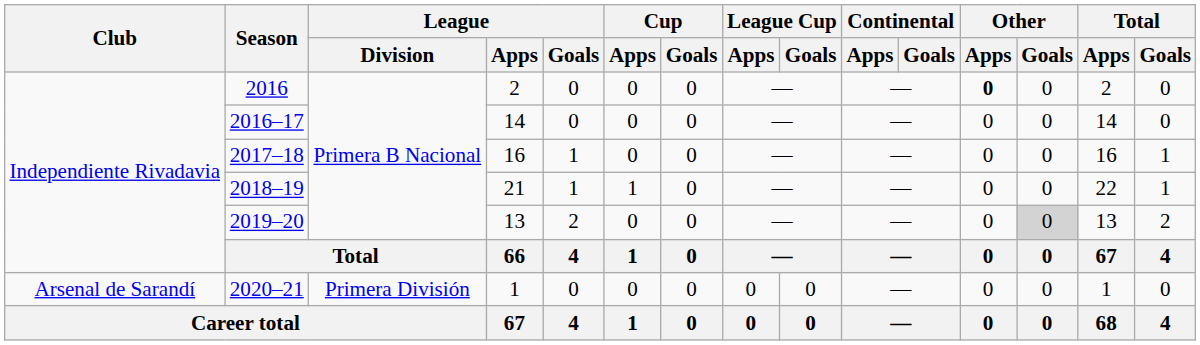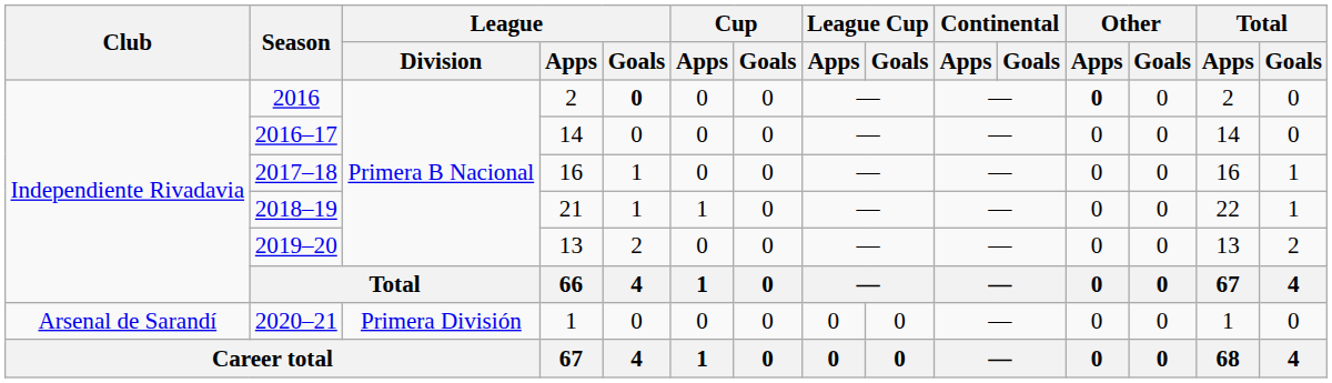2016 | League / Goals: normal -> bold
2019–20 | Other / Goals: lightgrey background -> no background
